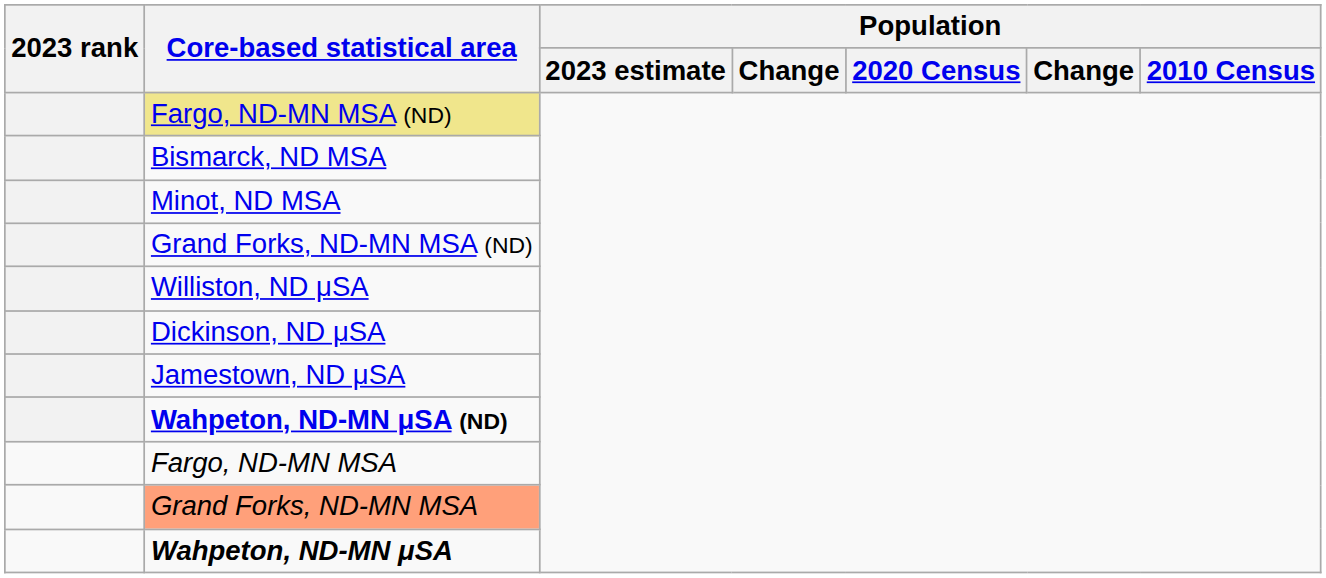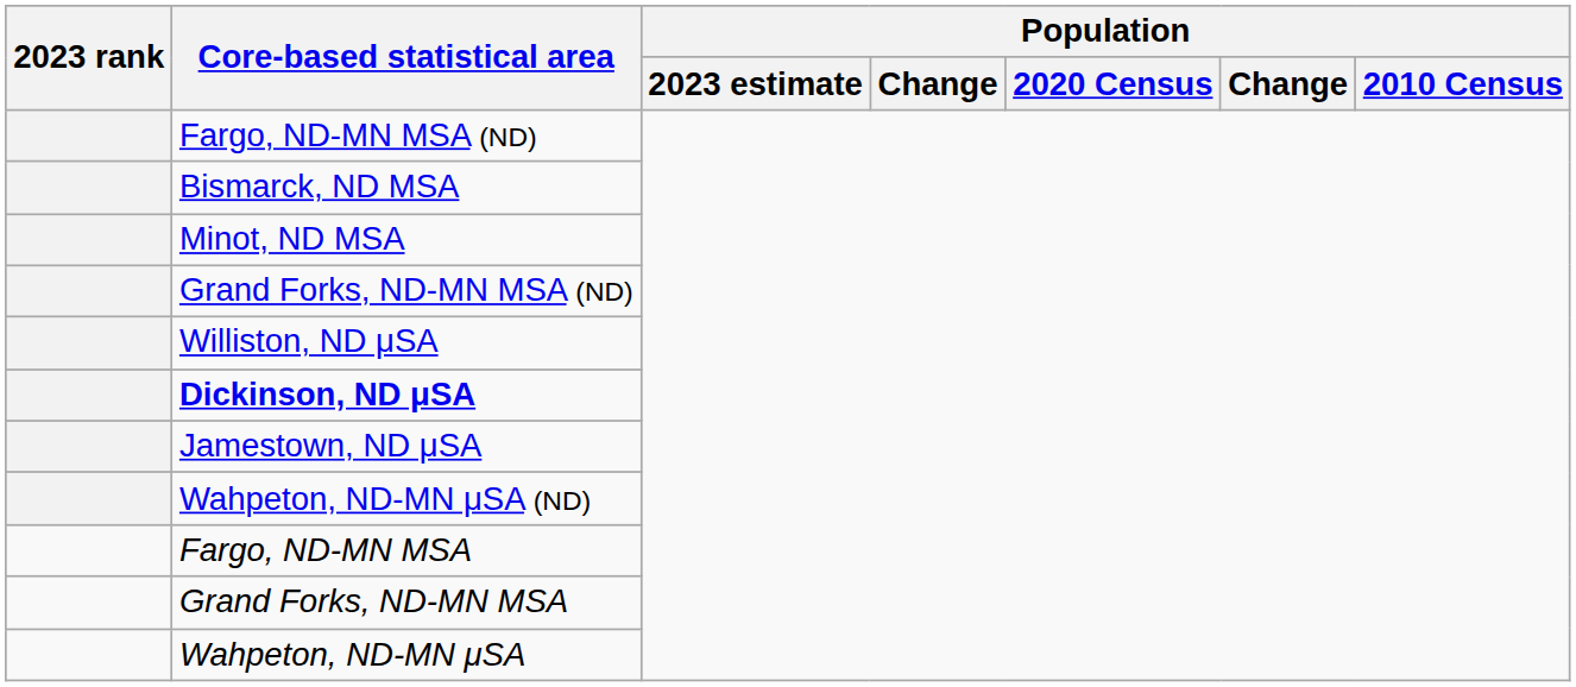Fargo, ND-MN MSA (ND) | Core-based statistical area: khaki background -> no background
Dickinson, ND μSA | Core-based statistical area: normal -> bold
Wahpeton, ND-MN μSA (ND) | Core-based statistical area: bold -> normal
Grand Forks, ND-MN MSA | Core-based statistical area: lightsalmon background -> no background
Wahpeton, ND-MN μSA | Core-based statistical area: bold -> normal
